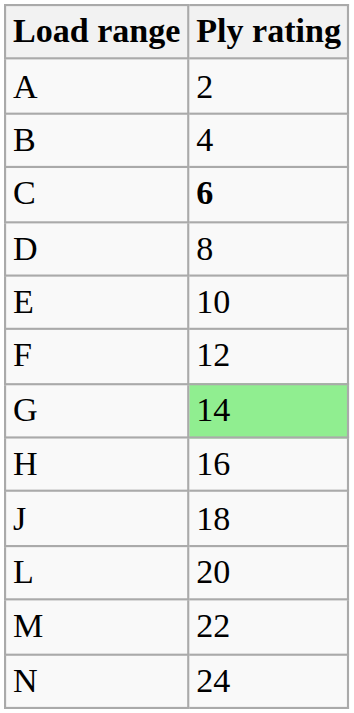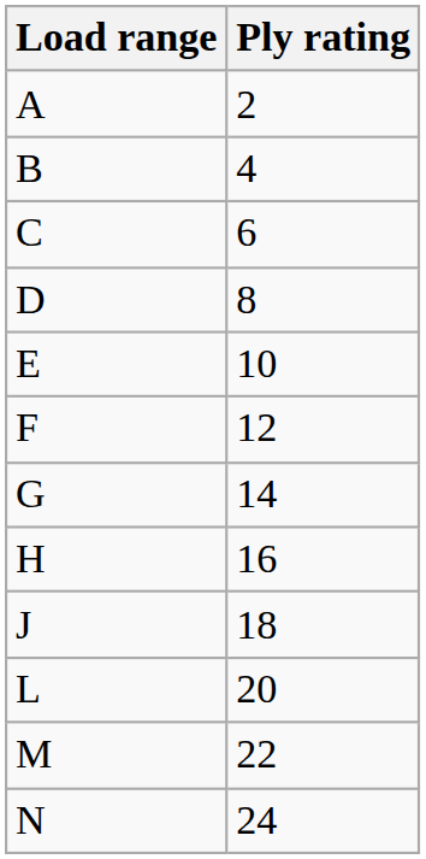C | Ply rating: bold -> normal
G | Ply rating: lightgreen background -> no background
